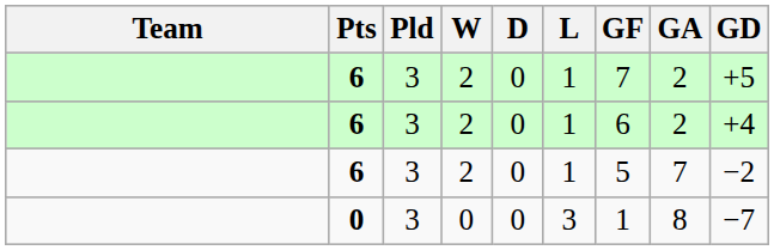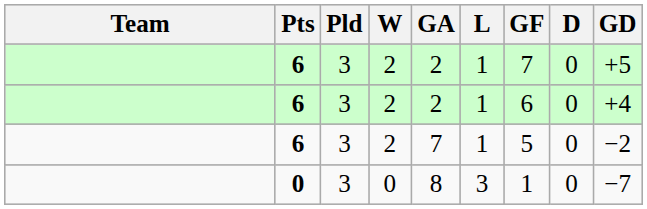columns swapped: D <-> GA
